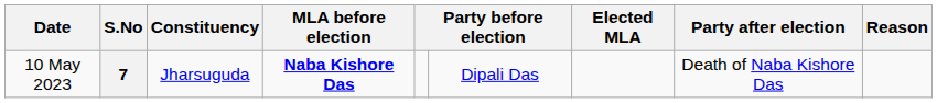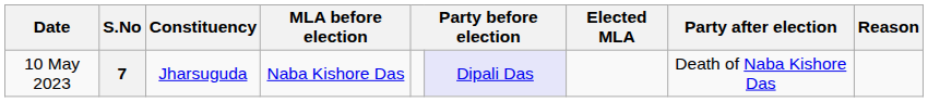7 | MLA before election: bold -> normal
7 | column 6: no background -> lavender background
